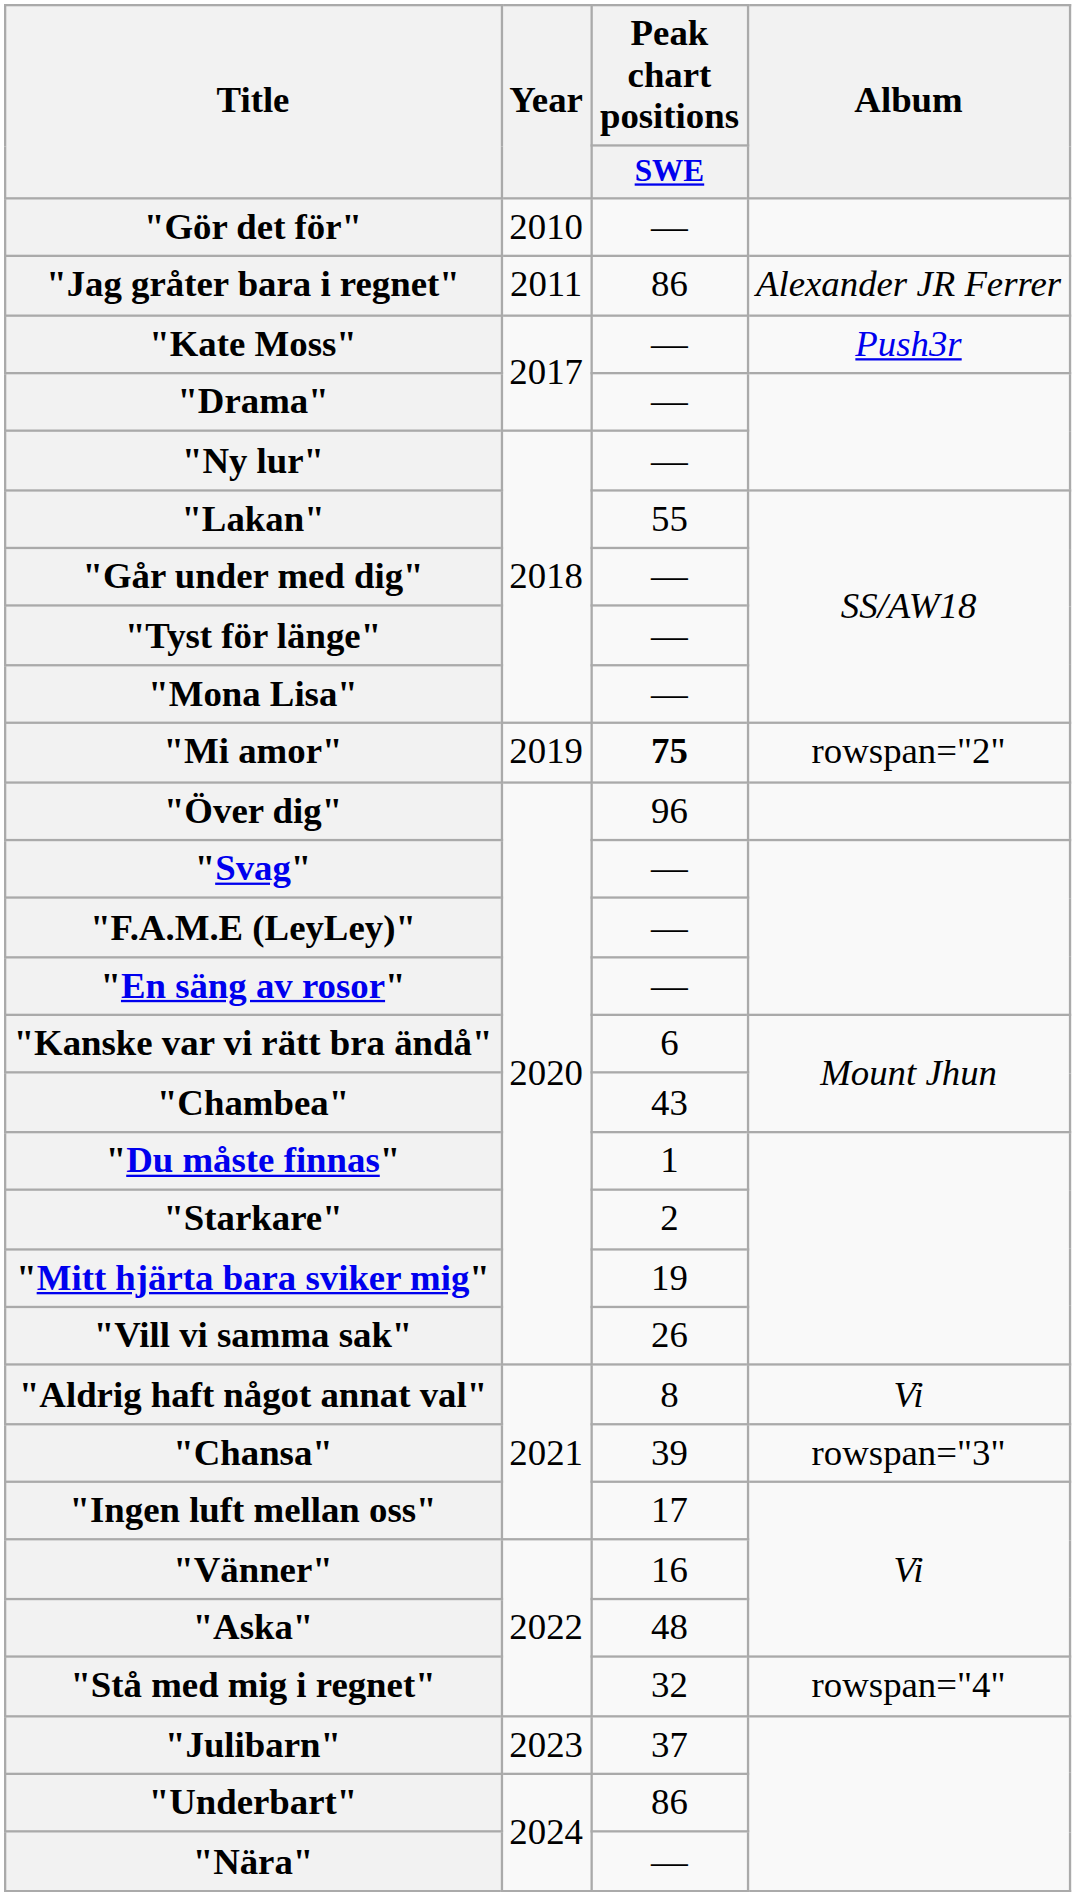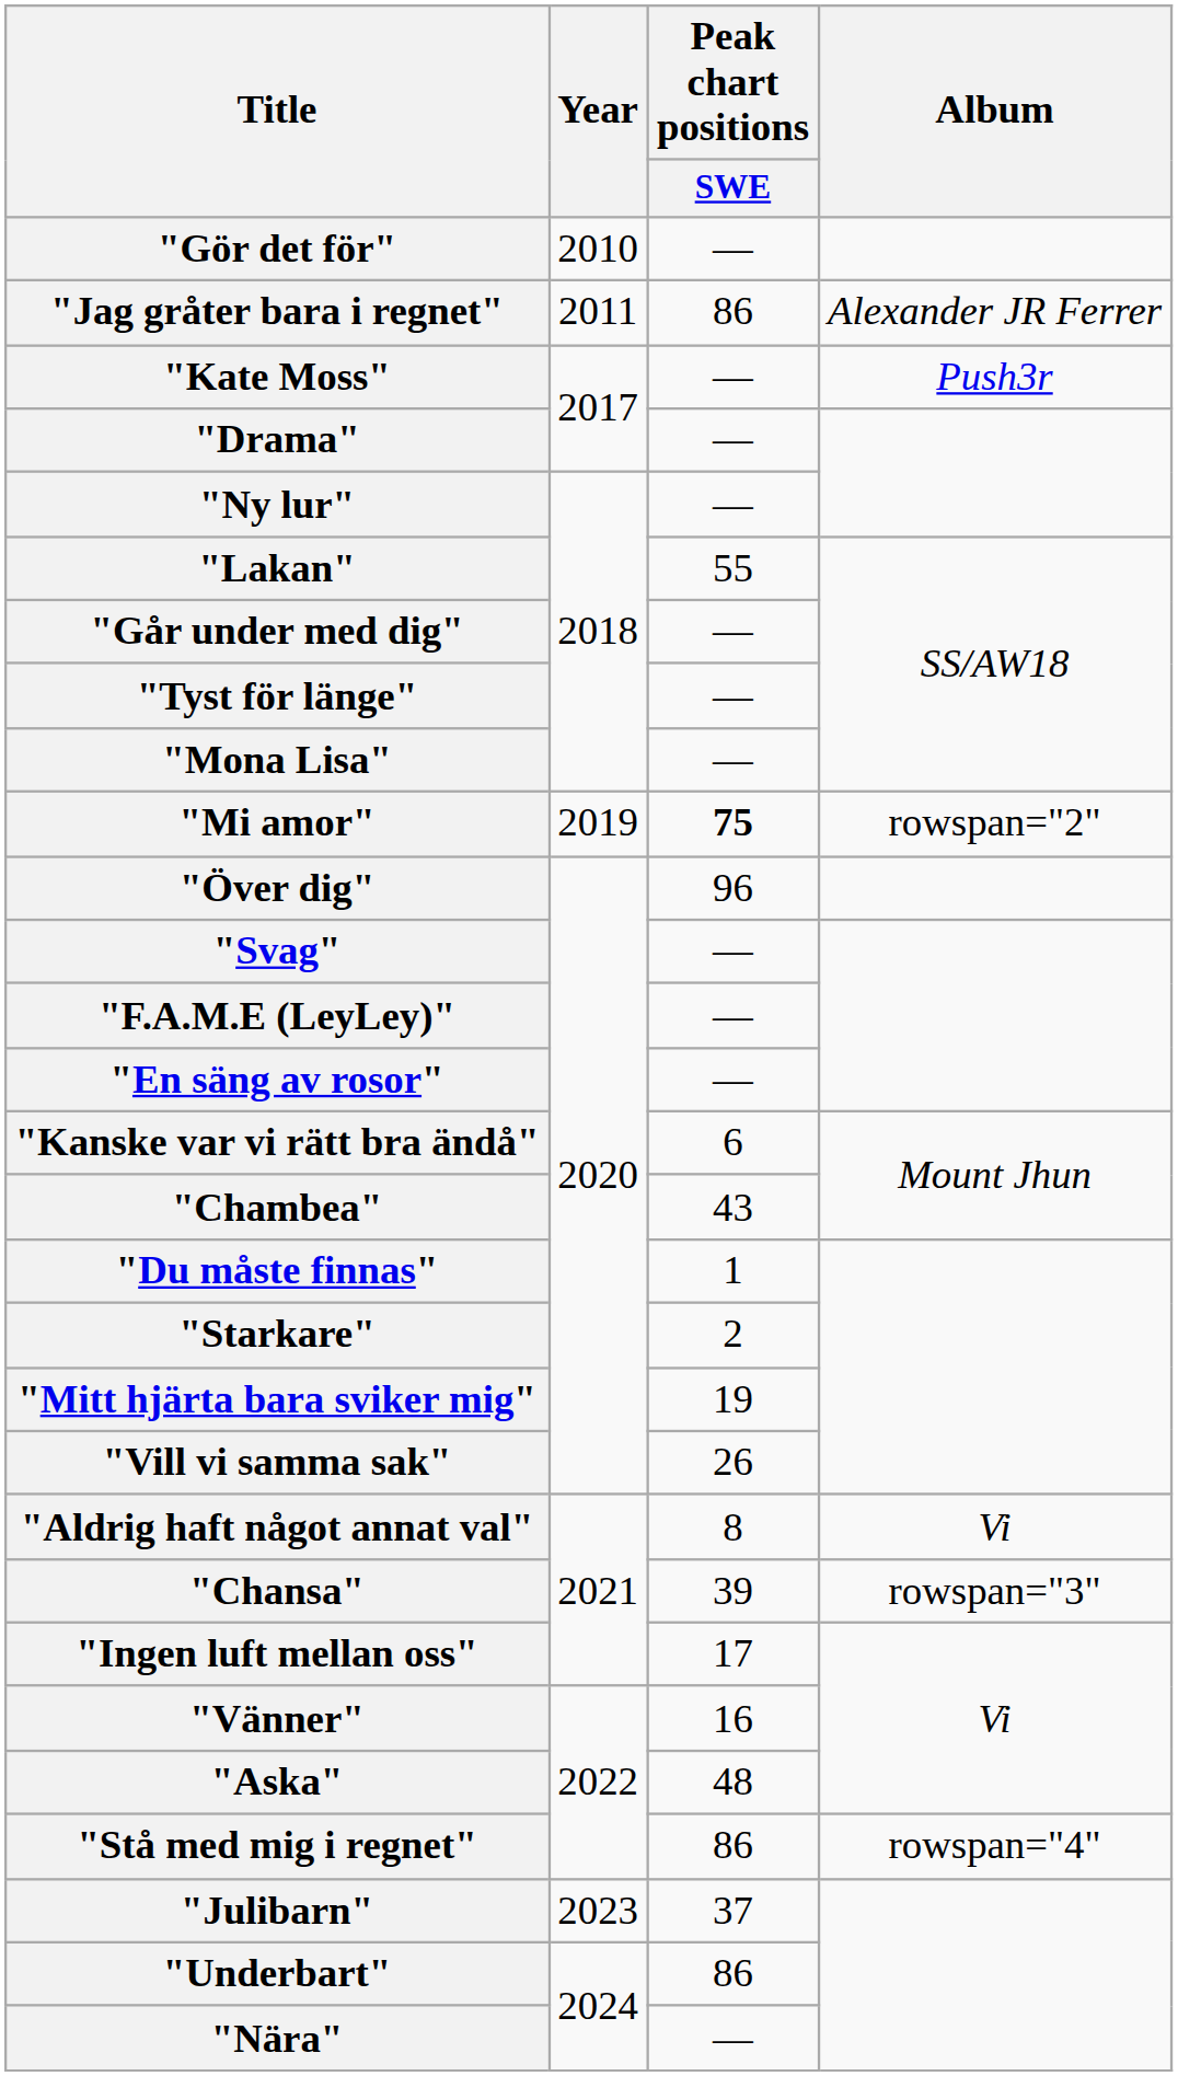"Stå med mig i regnet" | Peak chart positions / SWE: 32 -> 86
